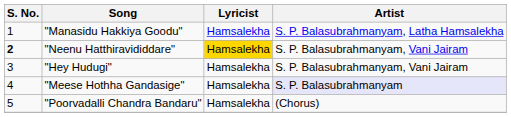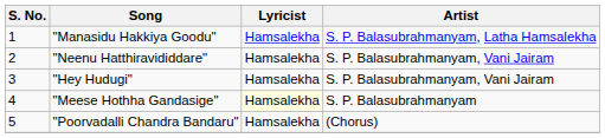"Neenu Hatthiravididdare" | S. No.: bold -> normal
"Neenu Hatthiravididdare" | Lyricist: gold background -> no background
"Meese Hothha Gandasige" | Lyricist: no background -> lightyellow background
"Meese Hothha Gandasige" | Artist: lavender background -> no background
